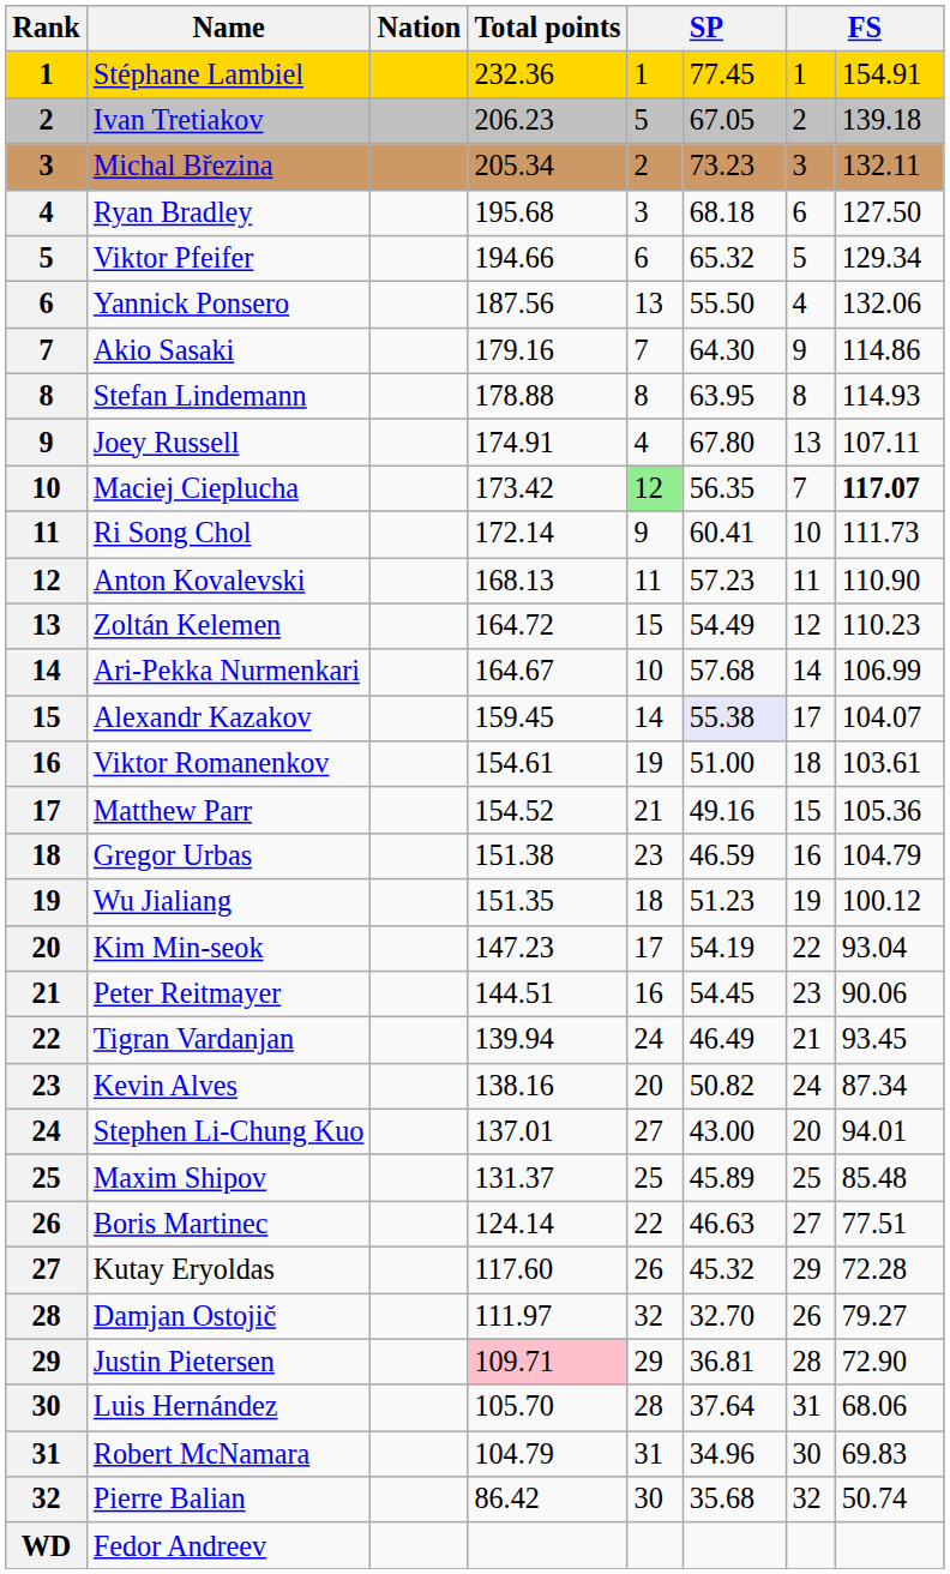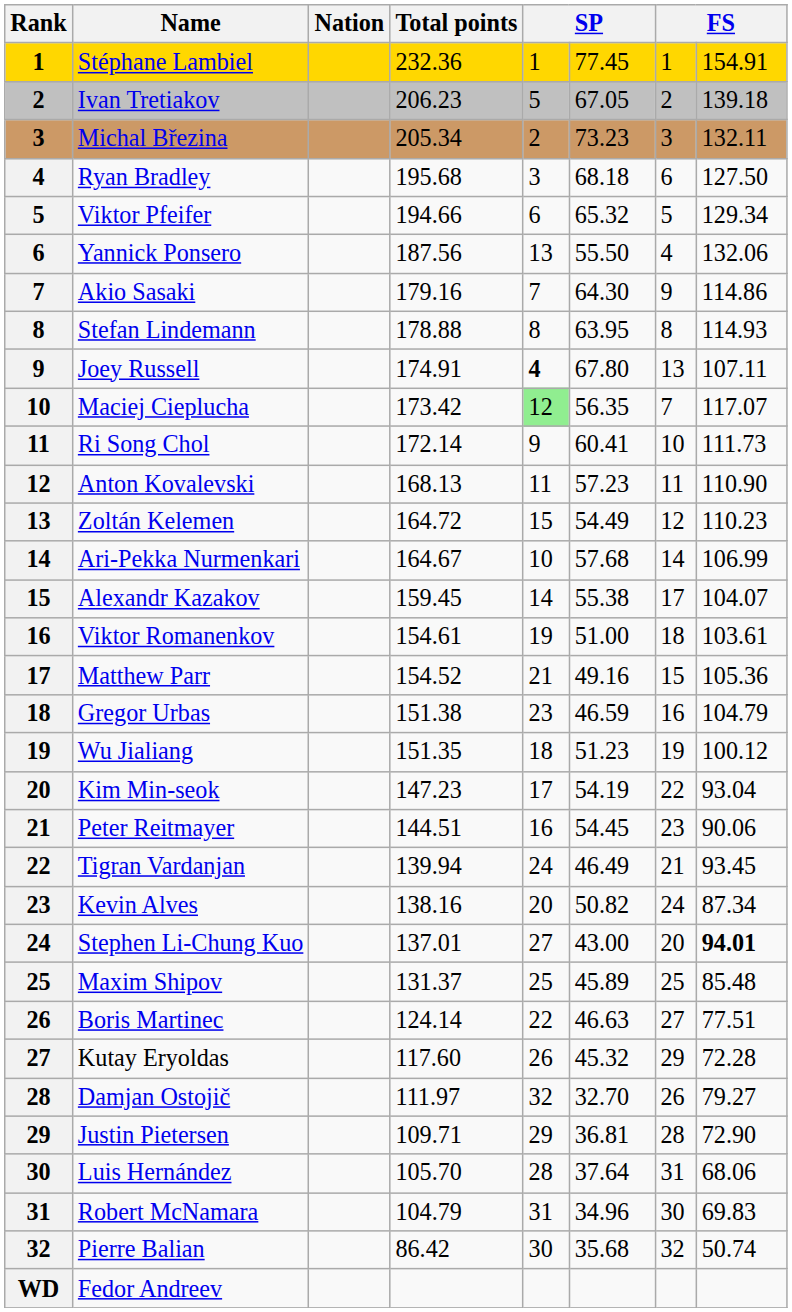Joey Russell | column 5: normal -> bold
Maciej Cieplucha | column 8: bold -> normal
Alexandr Kazakov | column 6: lavender background -> no background
Stephen Li-Chung Kuo | column 8: normal -> bold
Justin Pietersen | Total points: pink background -> no background
